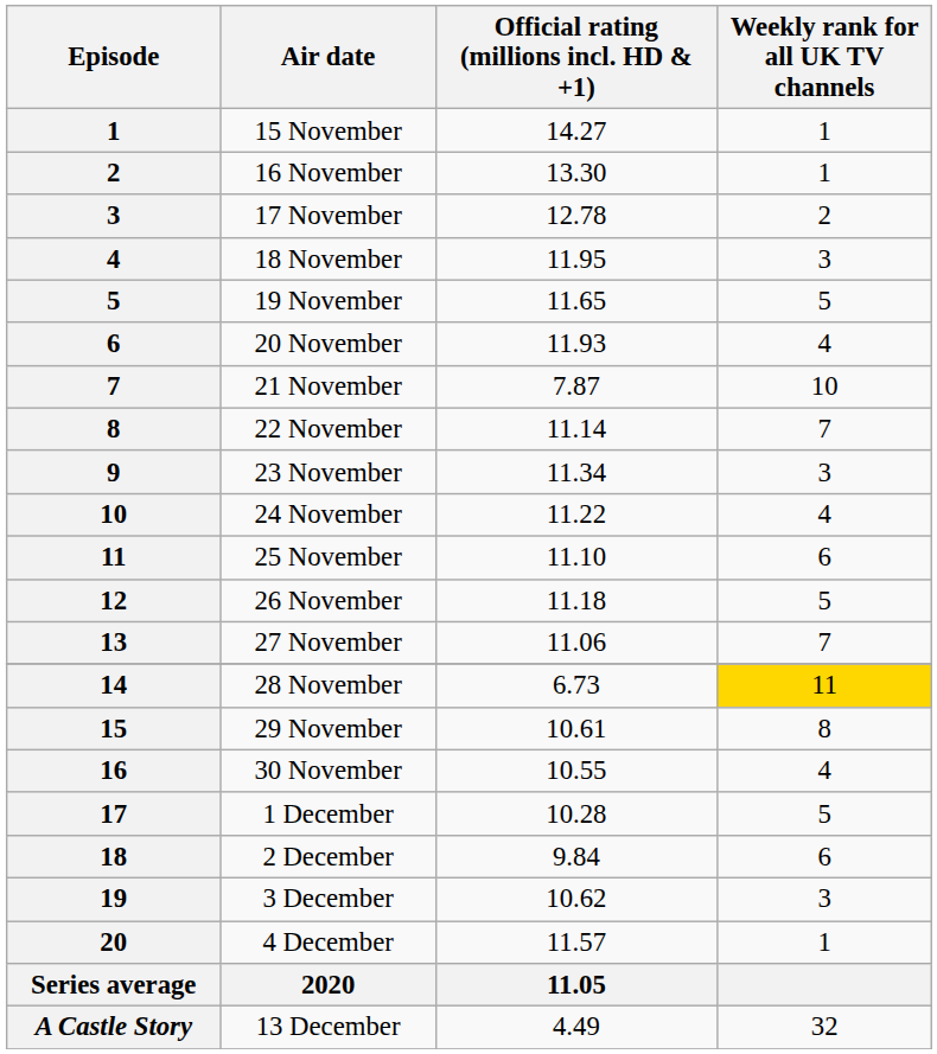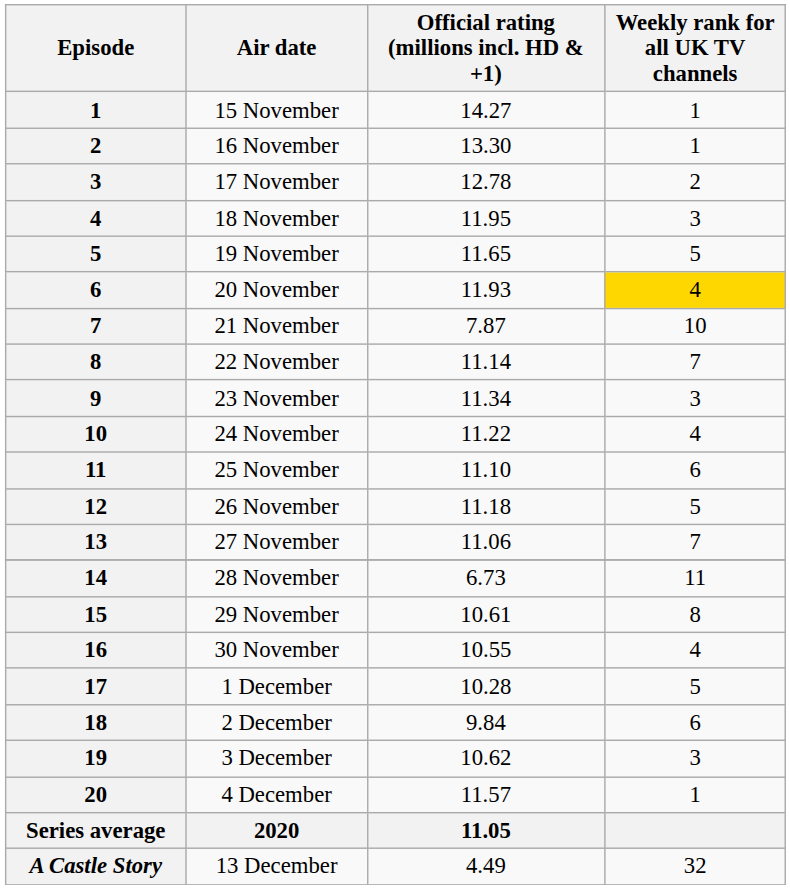20 November | Weekly rank for all UK TV channels: no background -> gold background
28 November | Weekly rank for all UK TV channels: gold background -> no background
